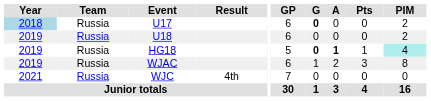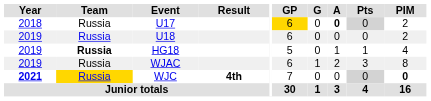U17 | Year: lightblue background -> no background
U17 | GP: no background -> gold background
U17 | G: bold -> normal
U17 | A: normal -> bold
U17 | Pts: no background -> lightgrey background
HG18 | Team: normal -> bold
HG18 | G: bold -> normal
HG18 | A: bold -> normal
HG18 | PIM: paleturquoise background -> no background
WJC | Year: normal -> bold
WJC | Team: no background -> gold background
WJC | Result: normal -> bold
WJC | Pts: no background -> lightgrey background
WJC | PIM: normal -> bold
